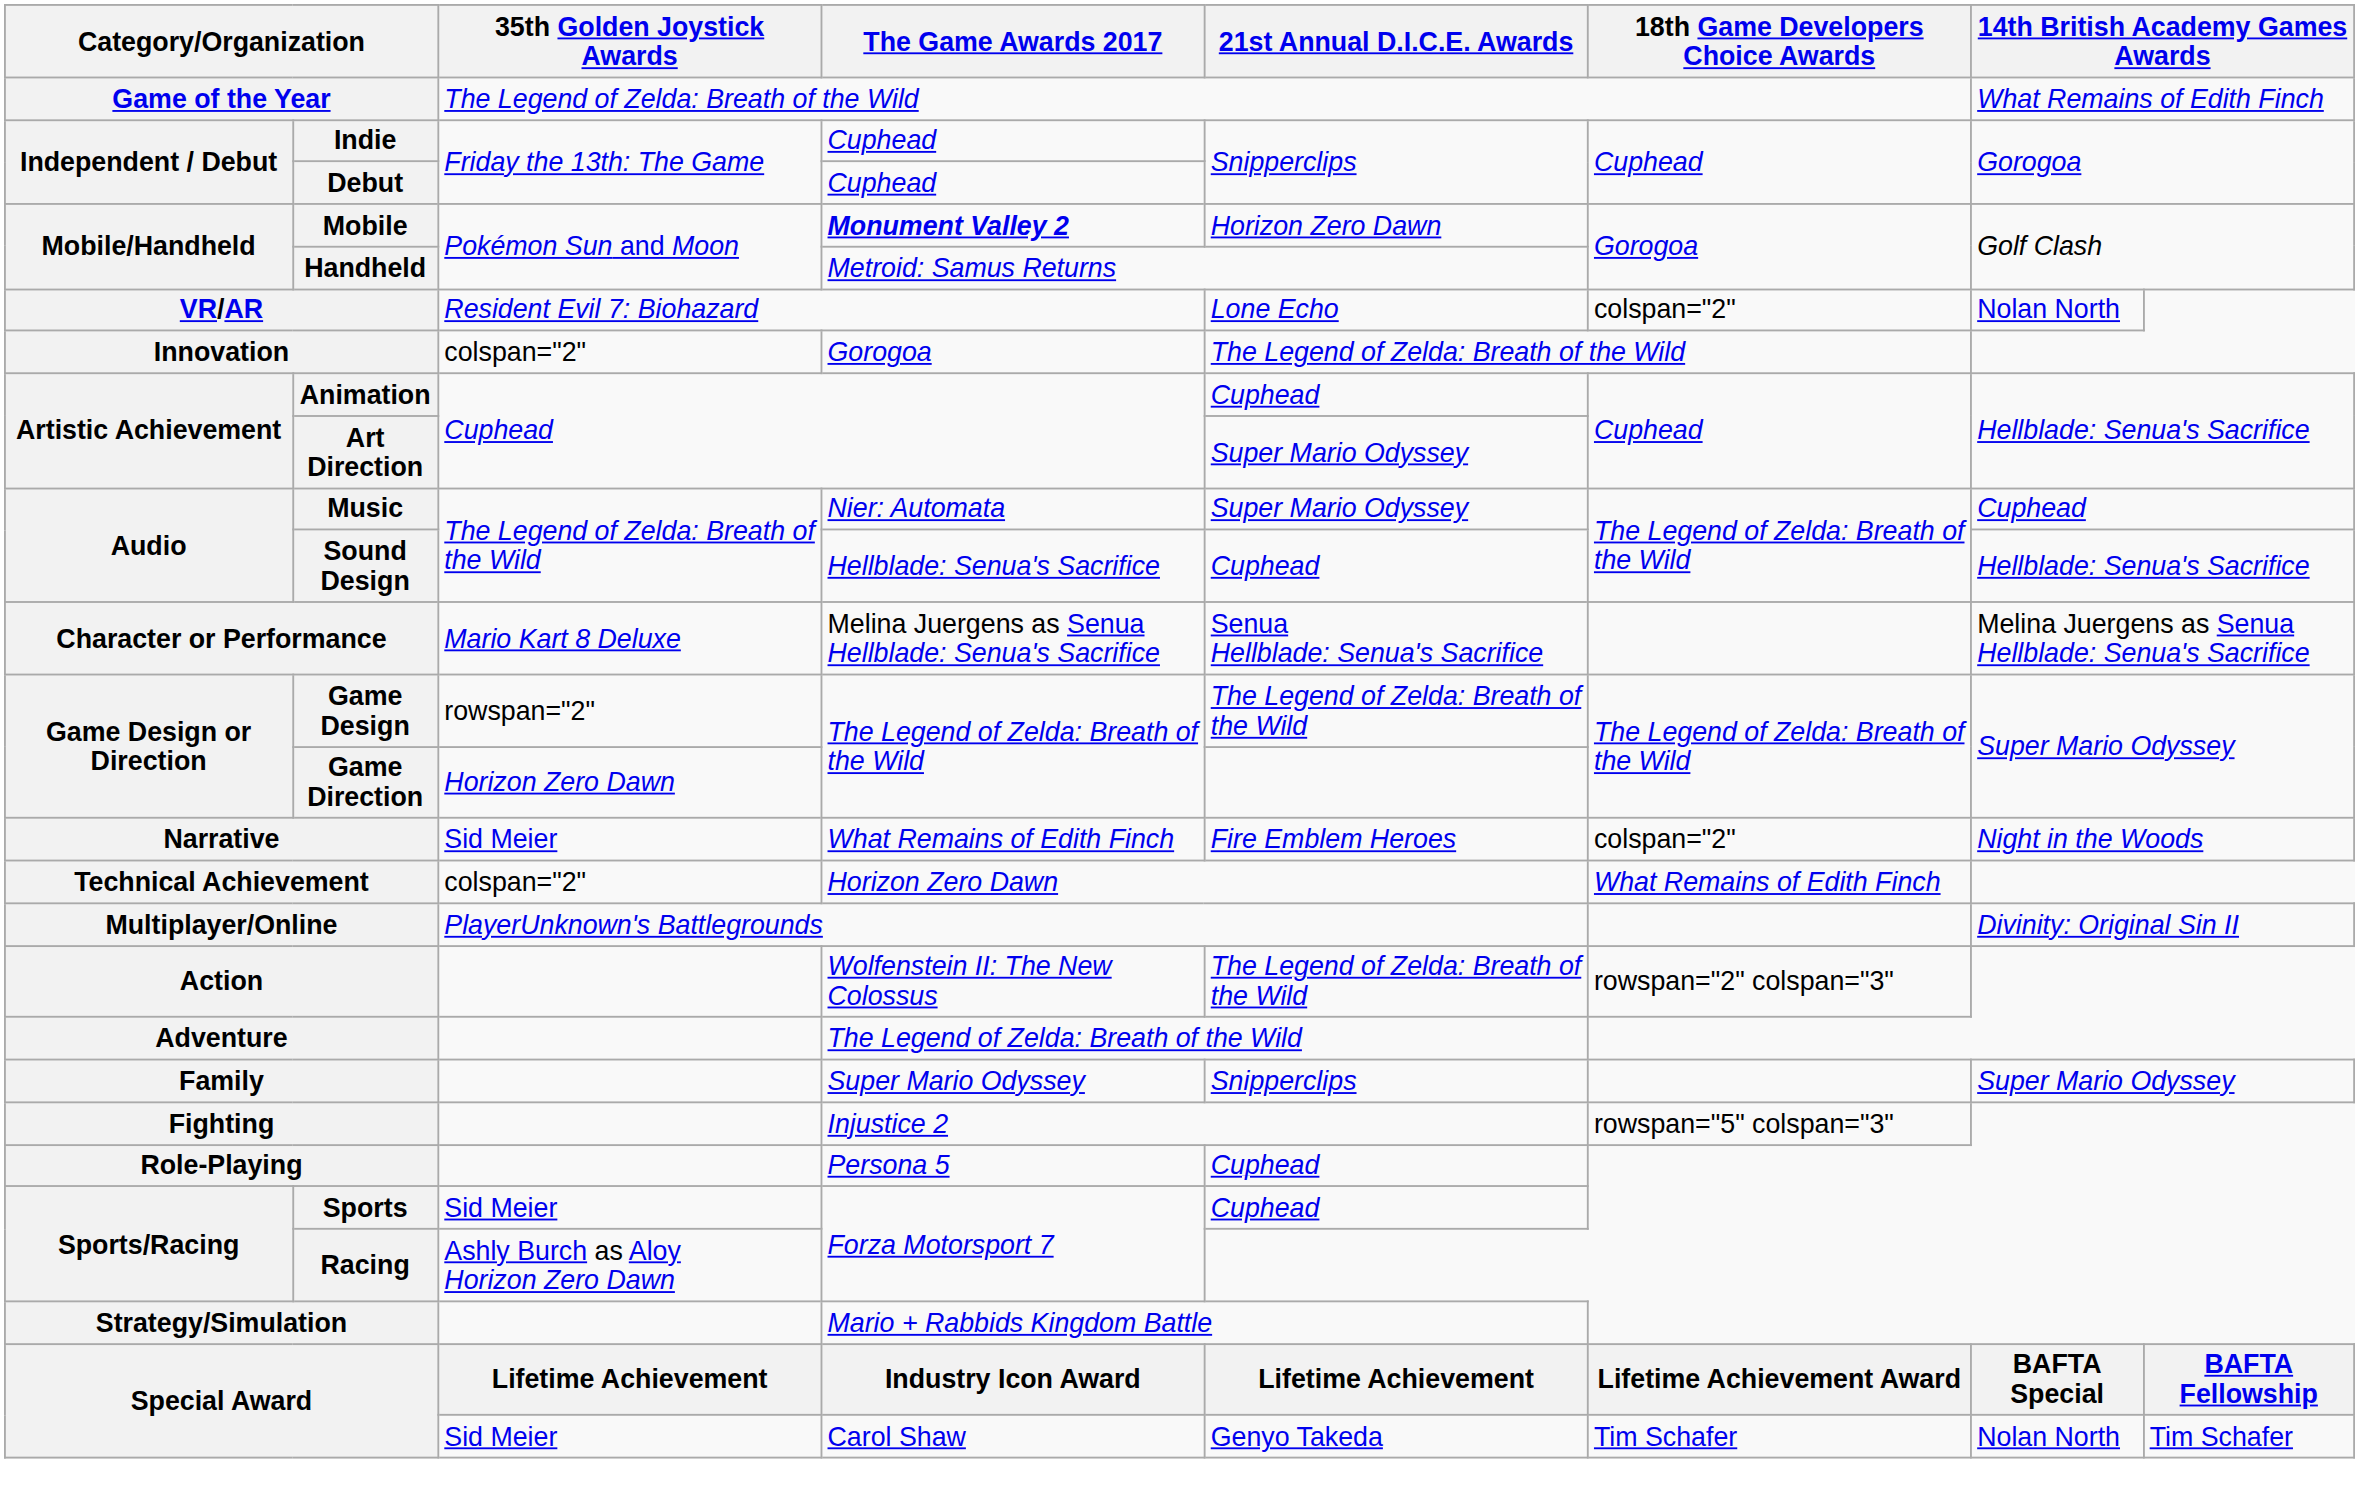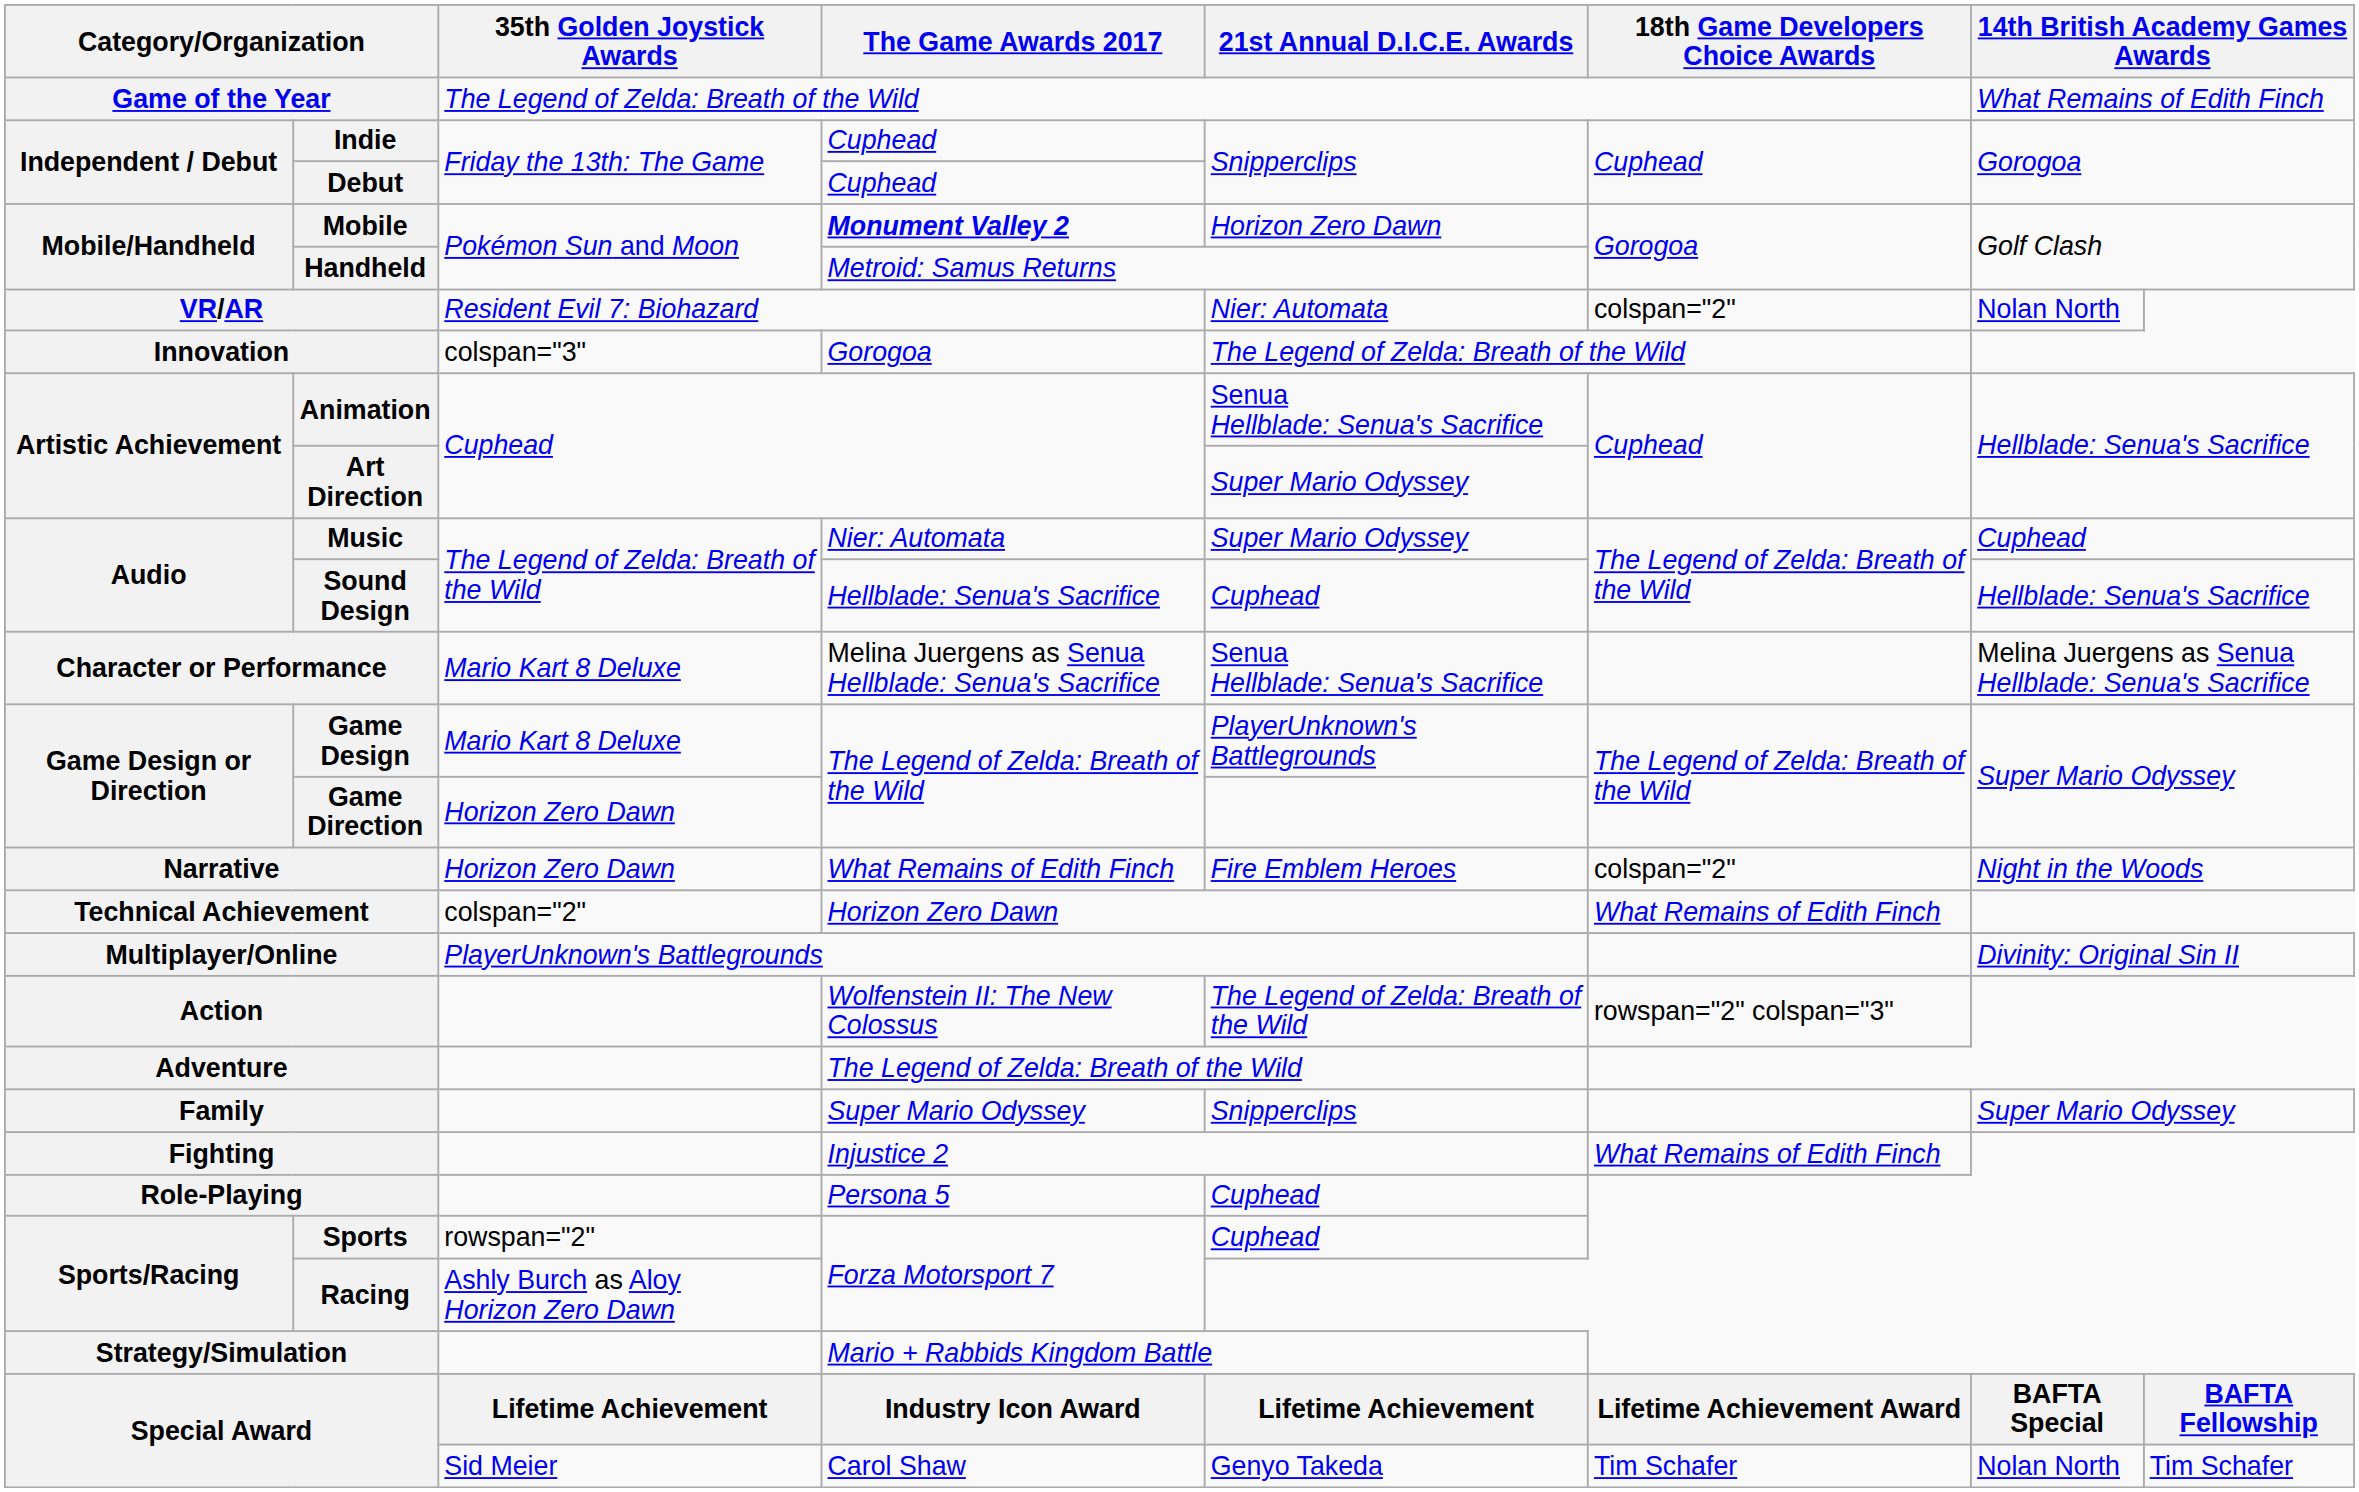VR/AR | 21st Annual D.I.C.E. Awards: Lone Echo -> Nier: Automata
Innovation | 35th Golden Joystick Awards: colspan="2" -> colspan="3"
Animation | 21st Annual D.I.C.E. Awards: Cuphead -> Senua Hellblade: Senua's Sacrifice
Game Design | 35th Golden Joystick Awards: rowspan="2" -> Mario Kart 8 Deluxe
Game Design | 21st Annual D.I.C.E. Awards: The Legend of Zelda: Breath of the Wild -> PlayerUnknown's Battlegrounds
Narrative | 35th Golden Joystick Awards: Sid Meier -> Horizon Zero Dawn
Fighting | 18th Game Developers Choice Awards: rowspan="5" colspan="3" -> What Remains of Edith Finch
Sports | 35th Golden Joystick Awards: Sid Meier -> rowspan="2"
